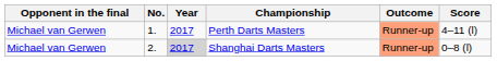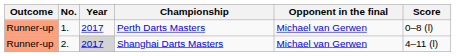columns swapped: Outcome <-> Opponent in the final
Perth Darts Masters | Score: 4–11 (l) -> 0–8 (l)
Shanghai Darts Masters | Score: 0–8 (l) -> 4–11 (l)
